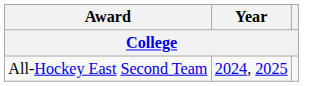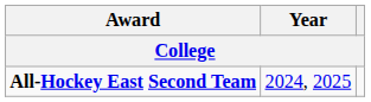row 3 | Award: normal -> bold
